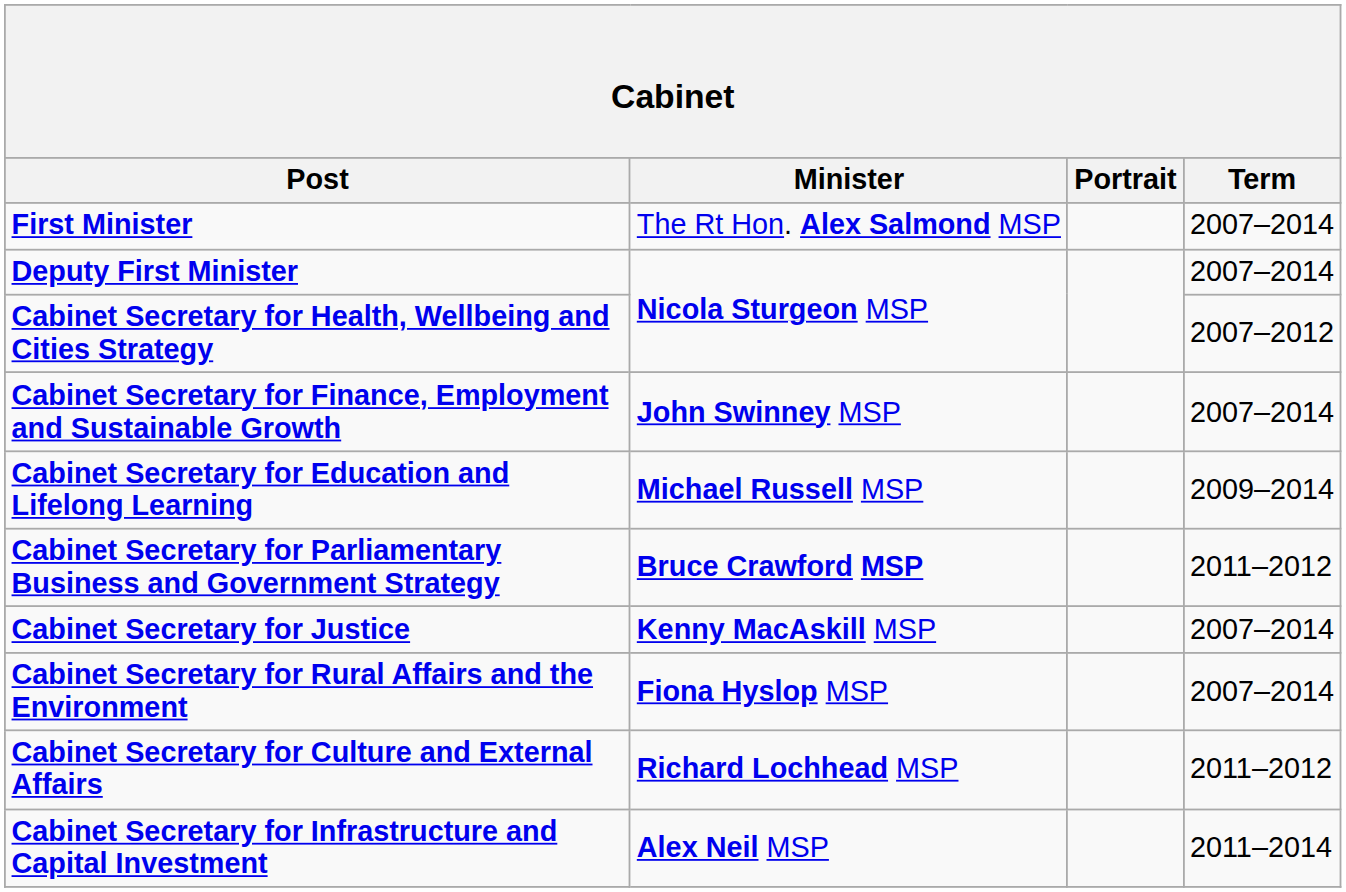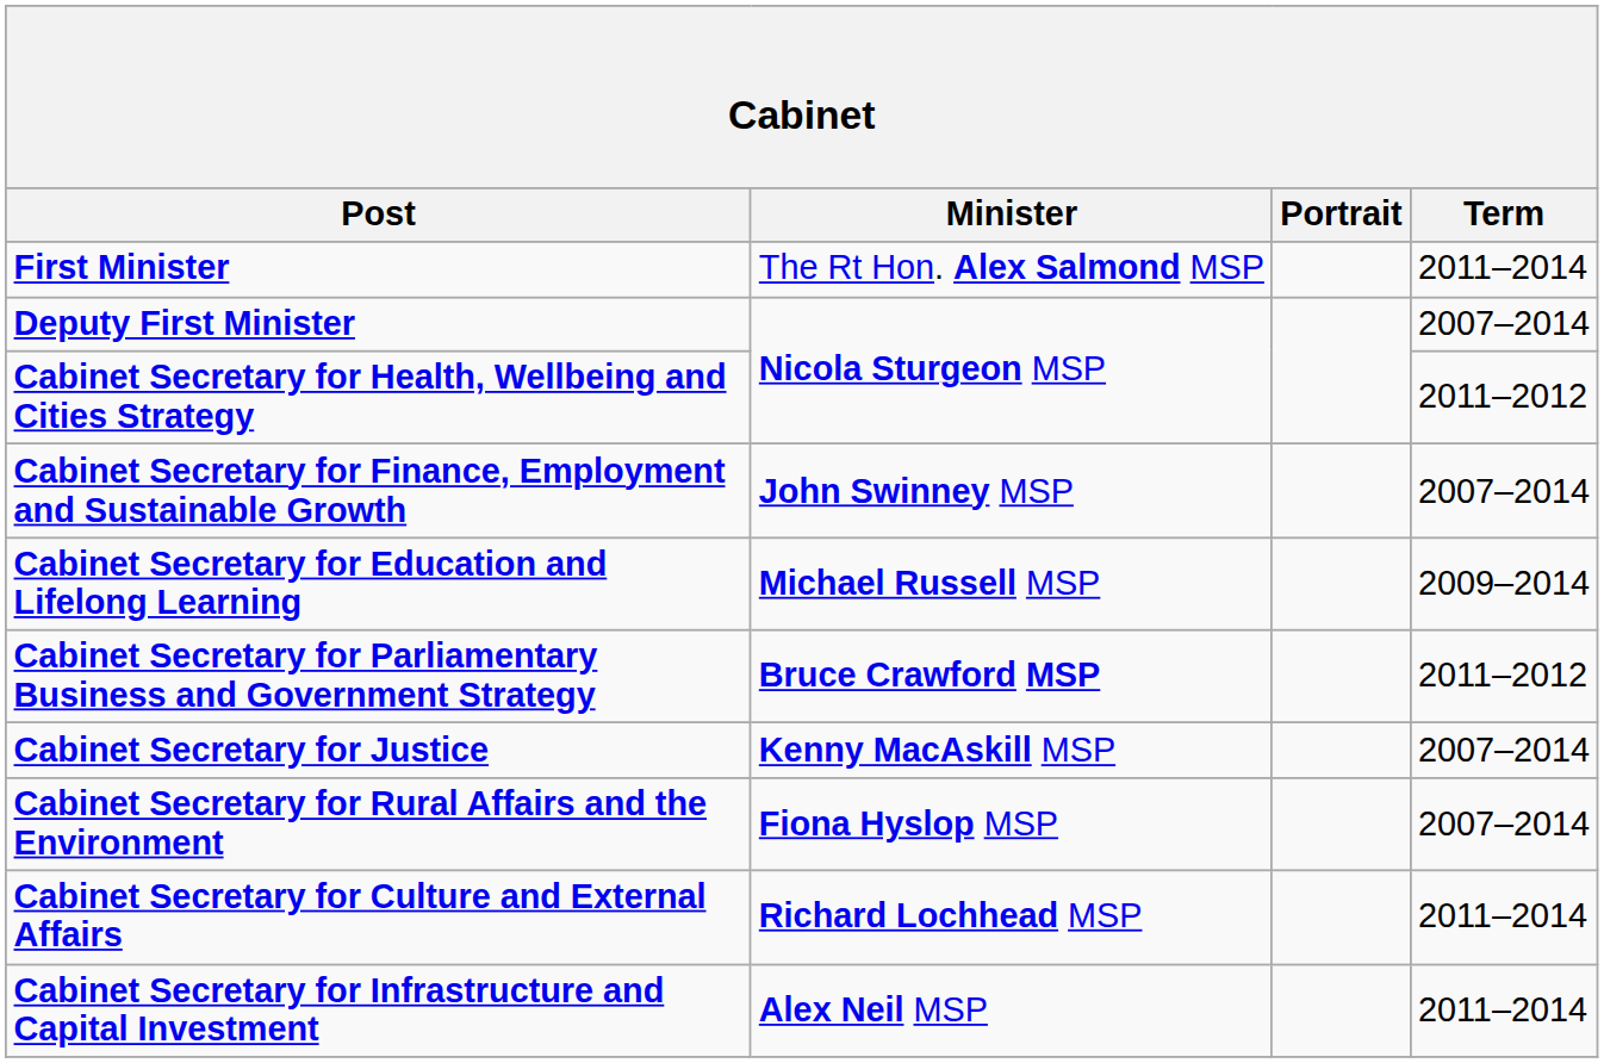First Minister | Term: 2007–2014 -> 2011–2014
Cabinet Secretary for Health, Wellbeing and Cities Strategy | Term: 2007–2012 -> 2011–2012
Cabinet Secretary for Culture and External Affairs | Term: 2011–2012 -> 2011–2014
